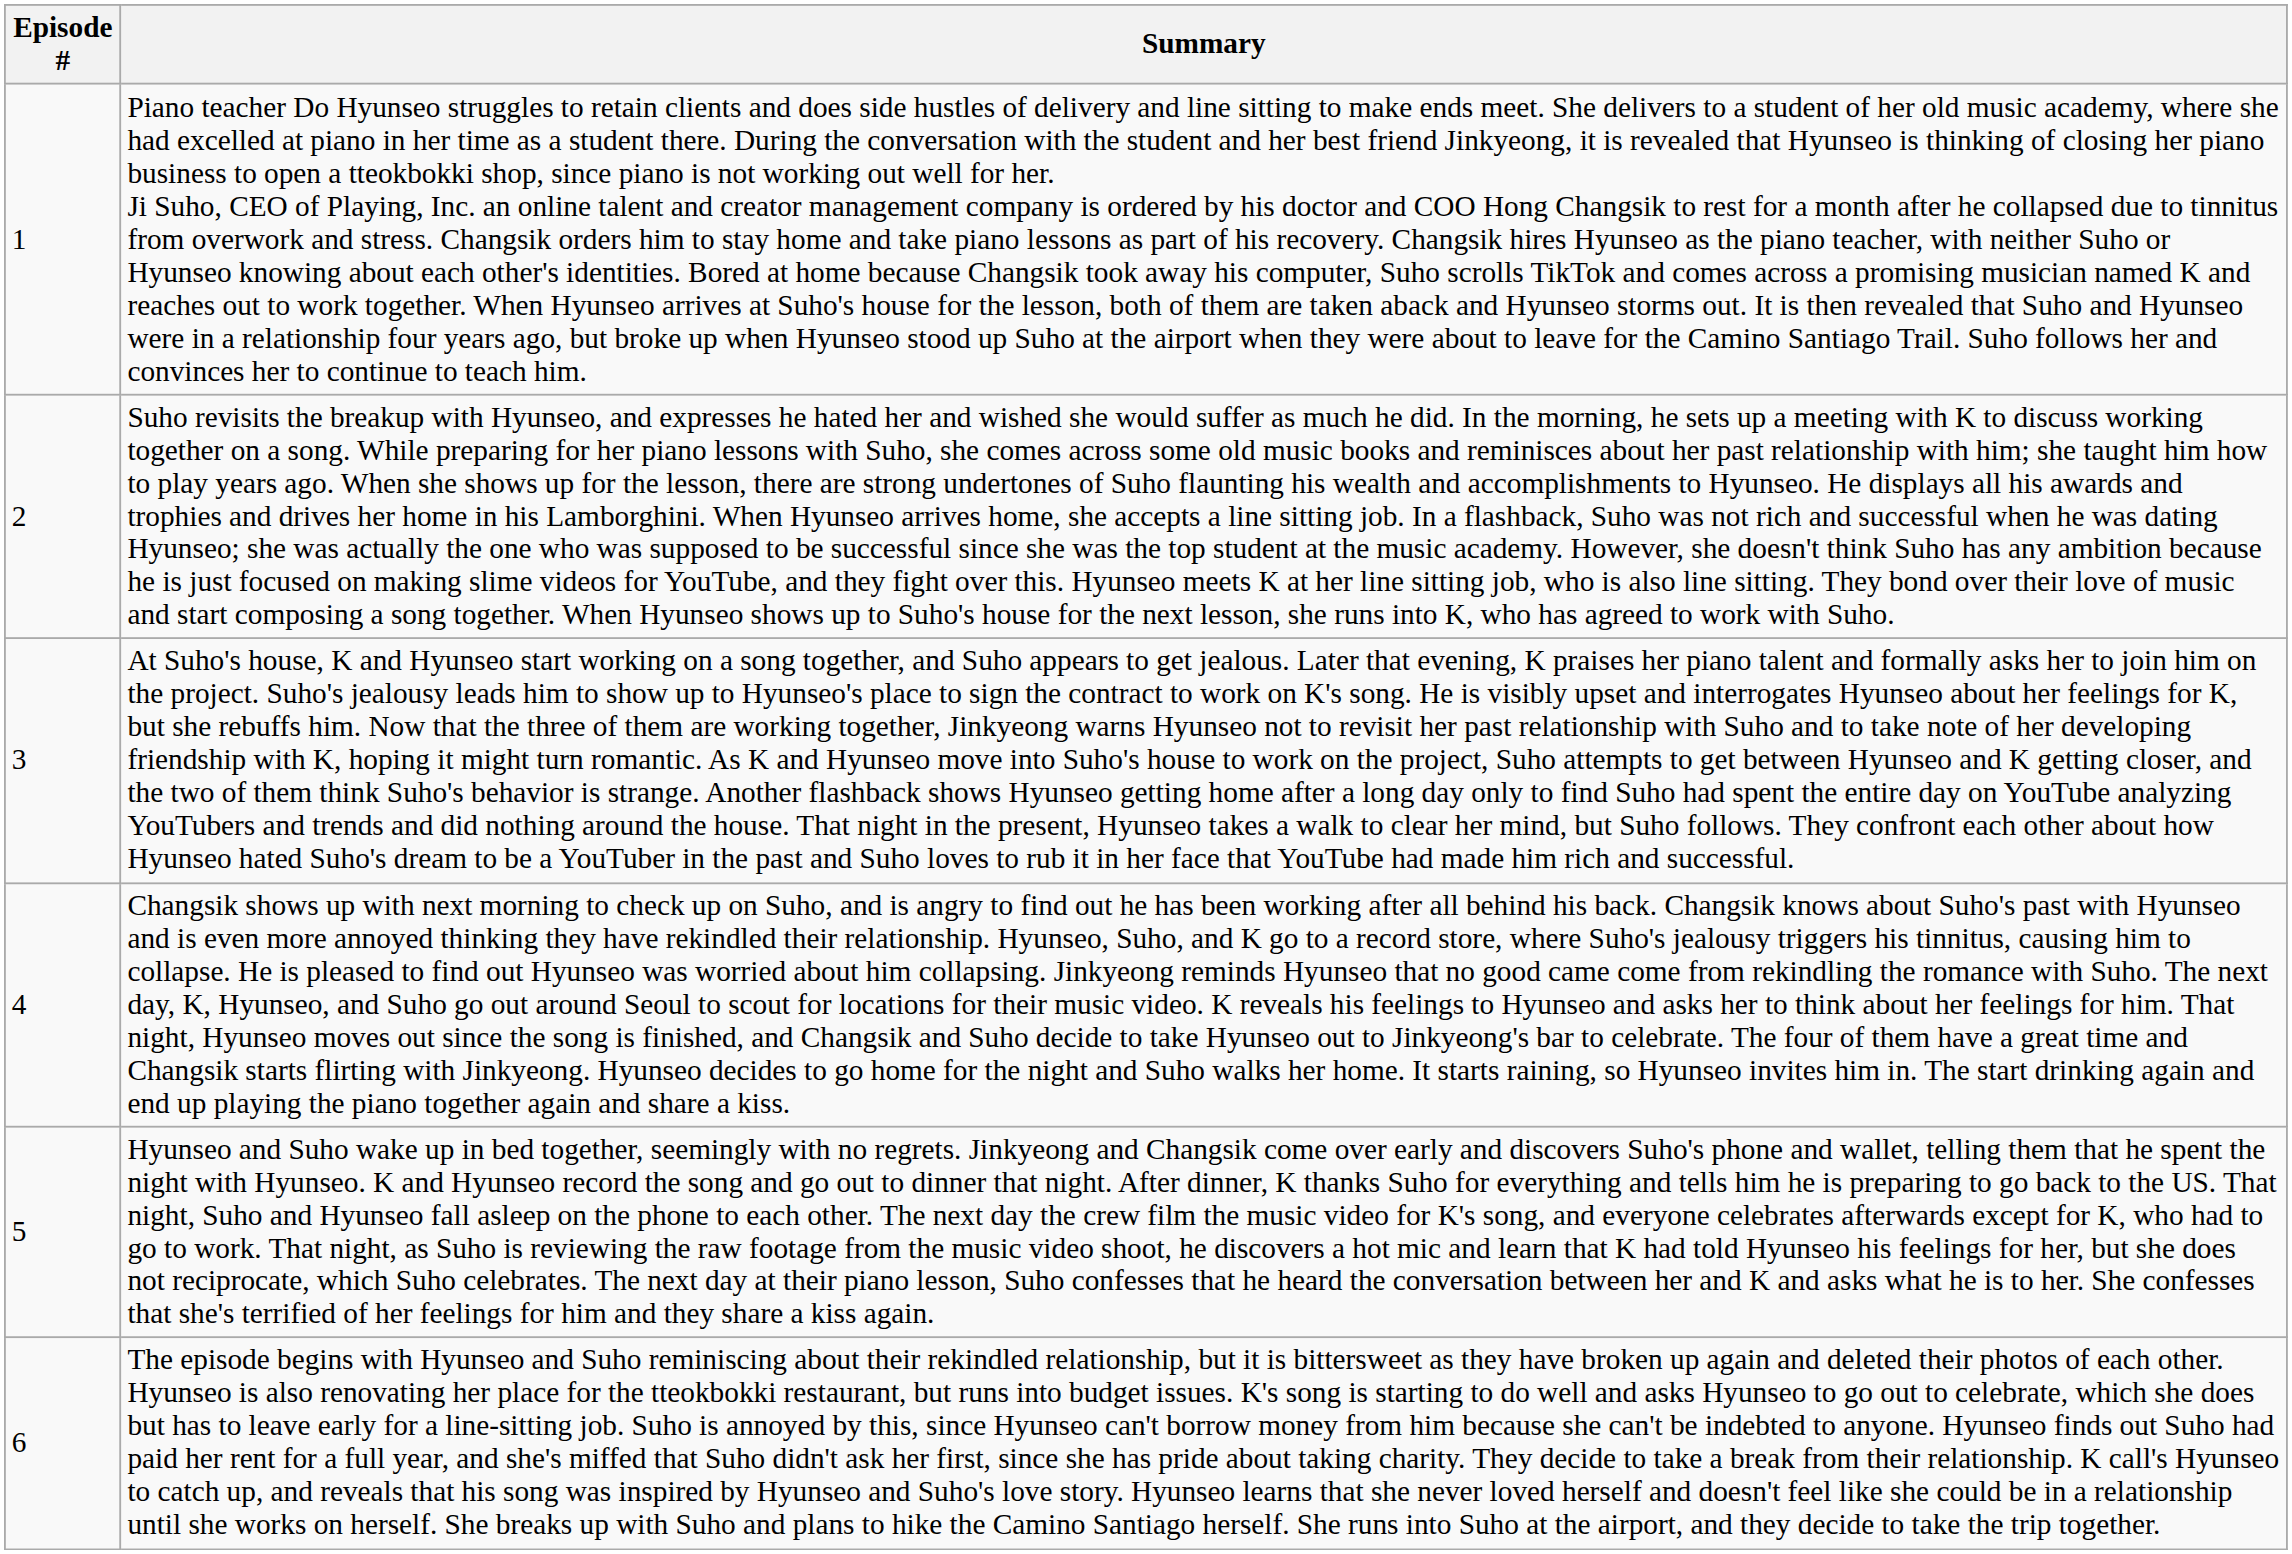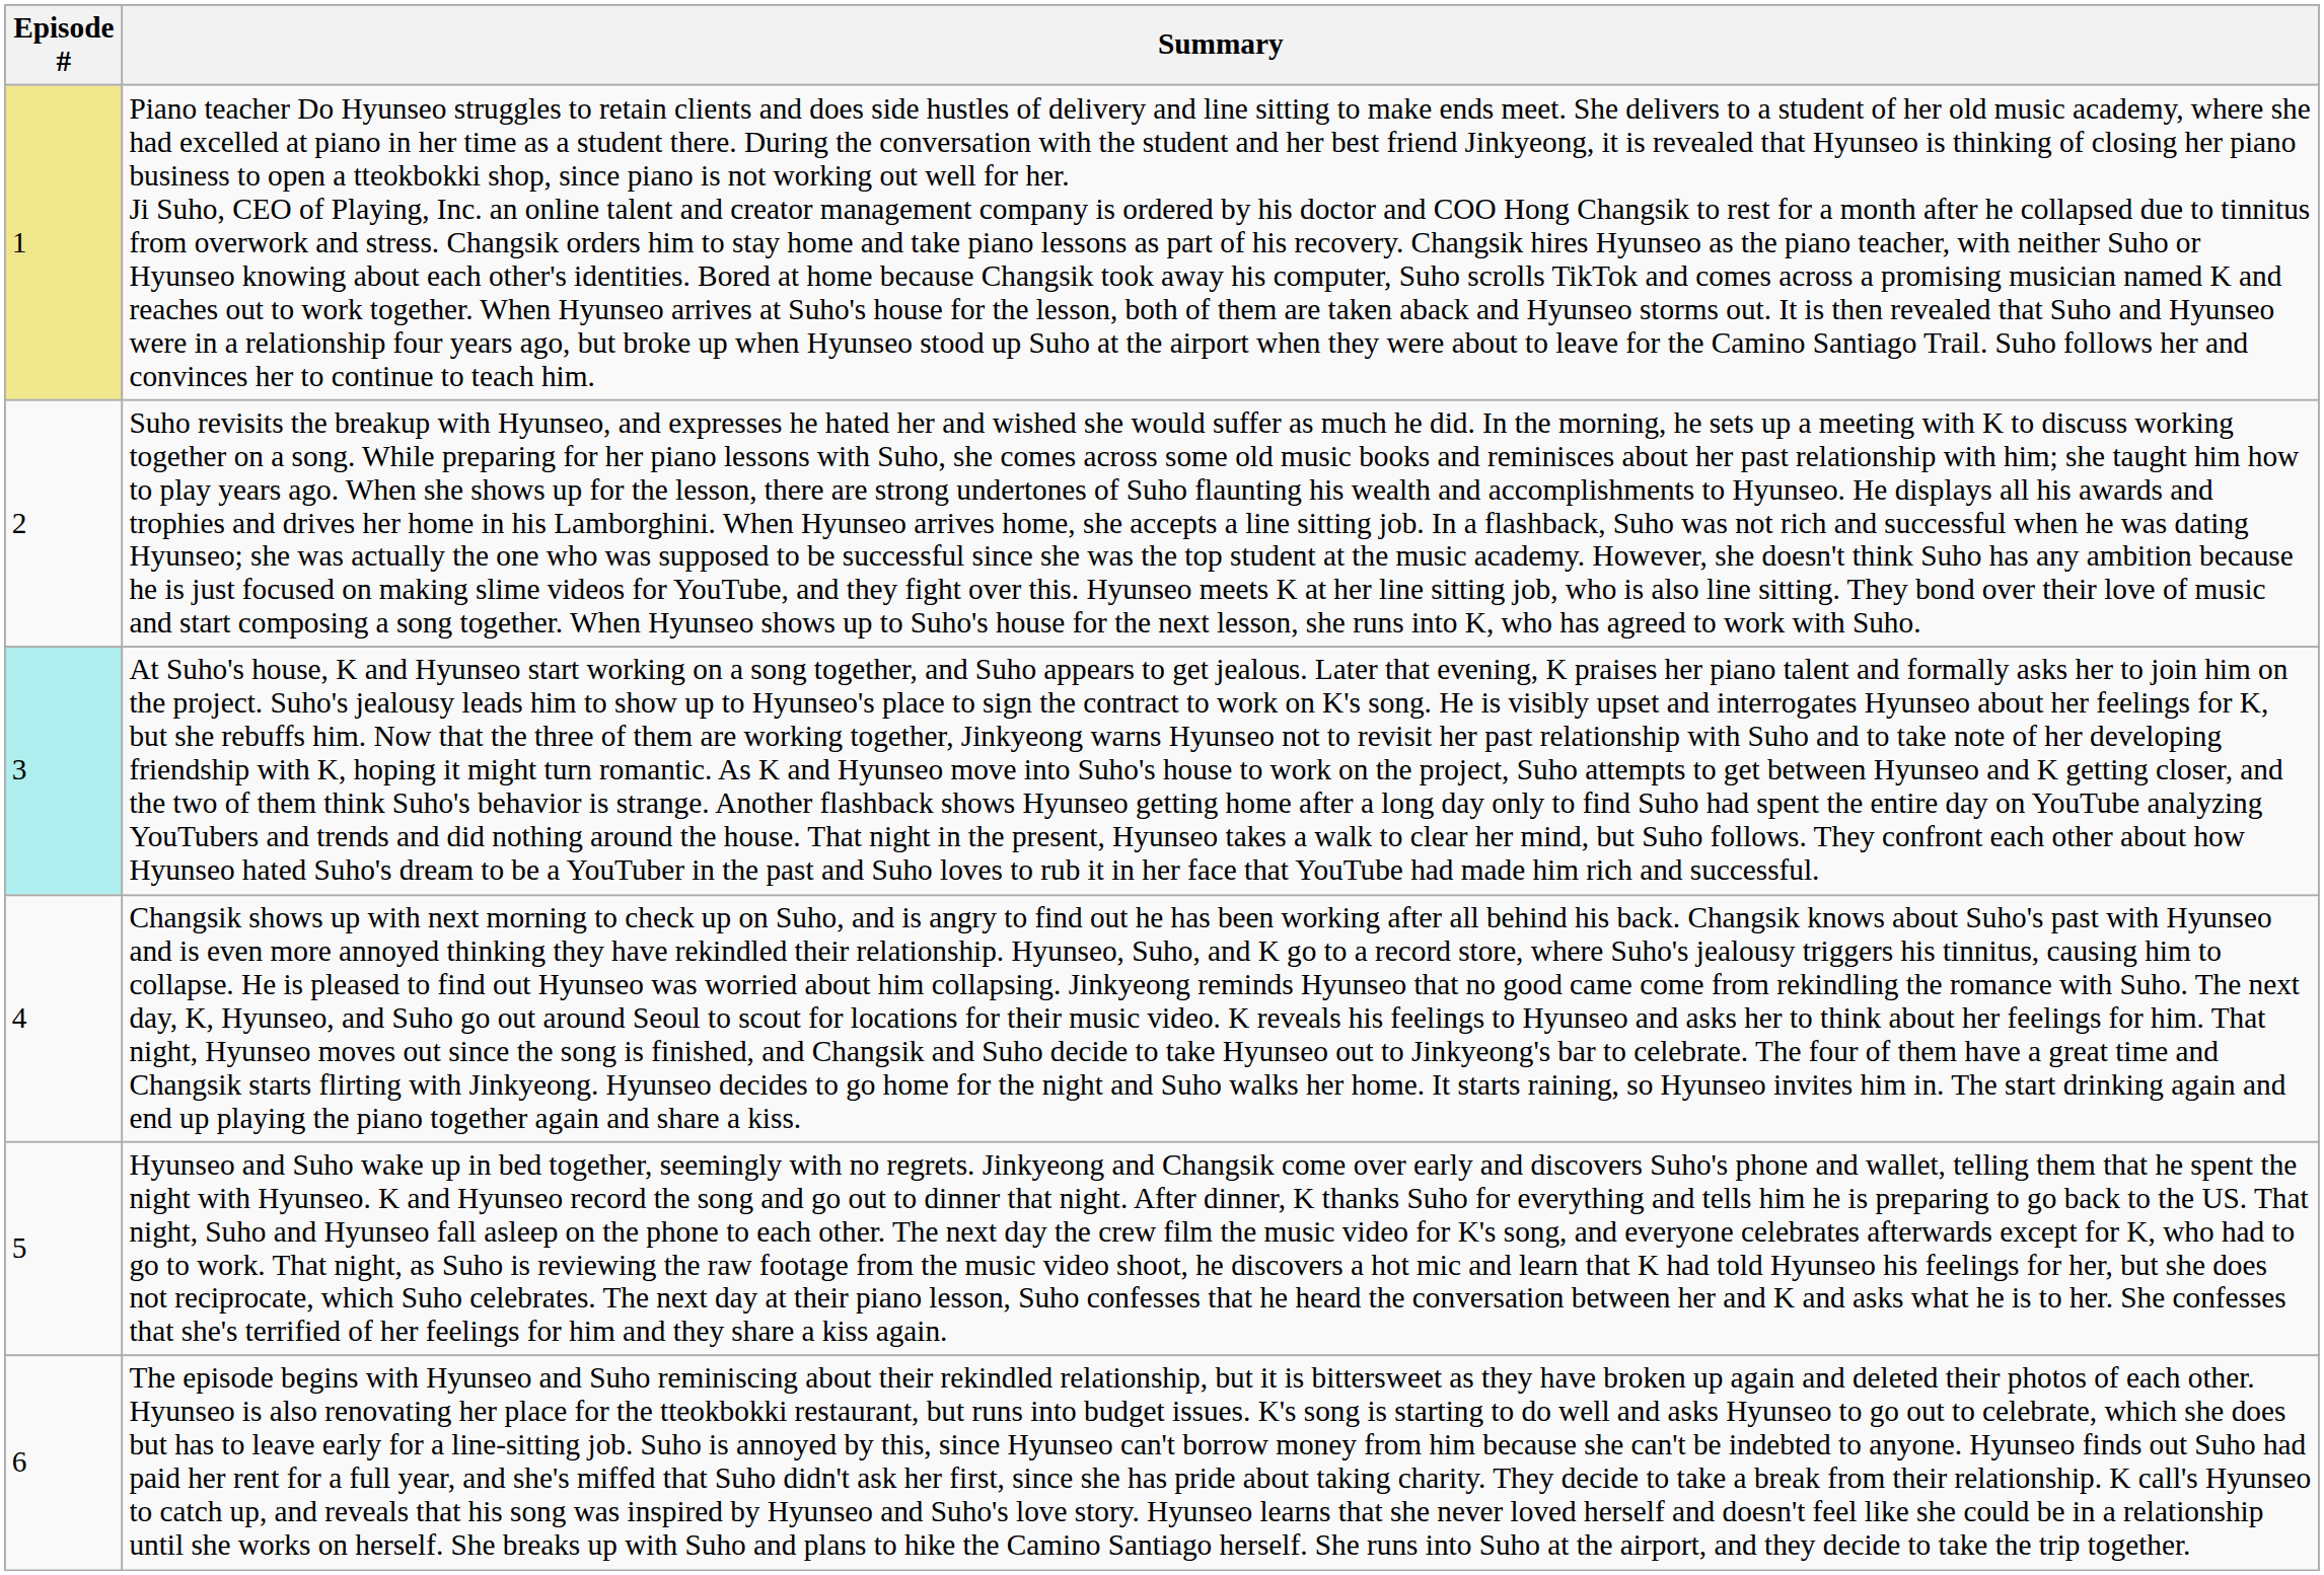row 2 | Episode #: no background -> khaki background
row 4 | Episode #: no background -> paleturquoise background
